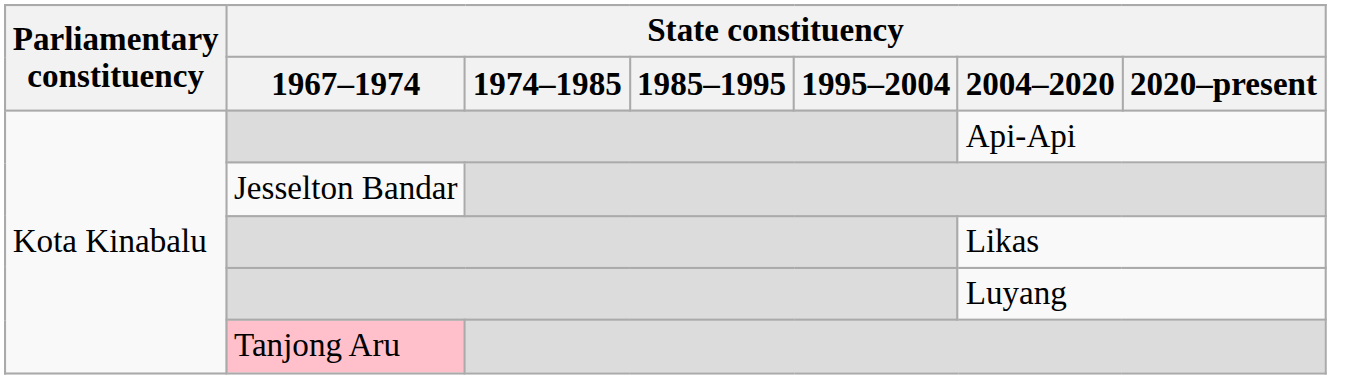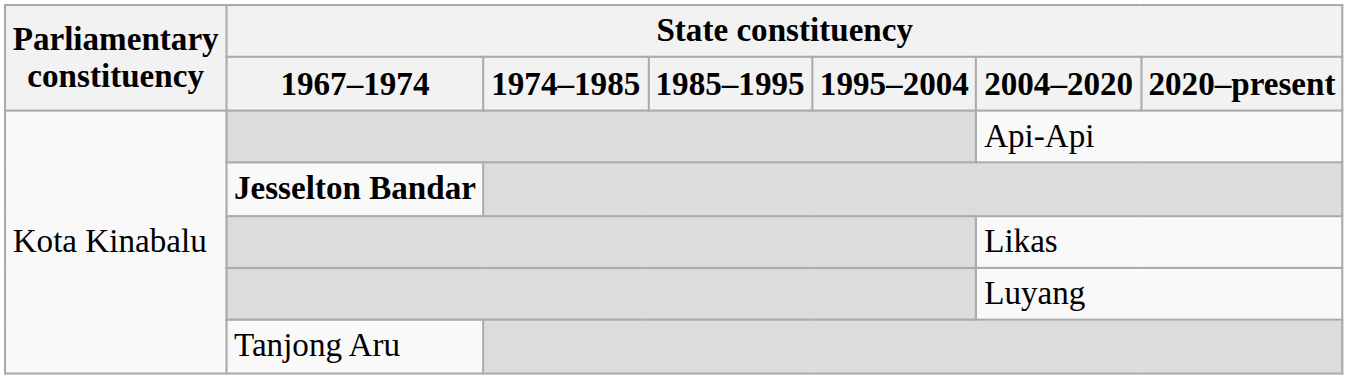Jesselton Bandar | State constituency / 1967–1974: normal -> bold
Tanjong Aru | State constituency / 1967–1974: pink background -> no background
